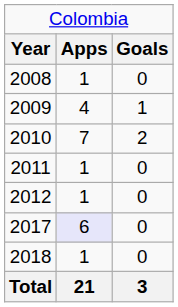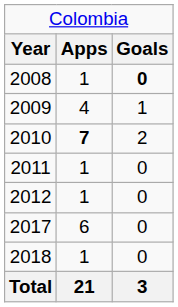2008 | column 3: normal -> bold
2010 | column 2: normal -> bold
2017 | column 2: lavender background -> no background
